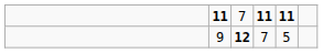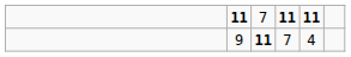row 2 | column 3: 12 -> 11
row 2 | column 5: 5 -> 4
